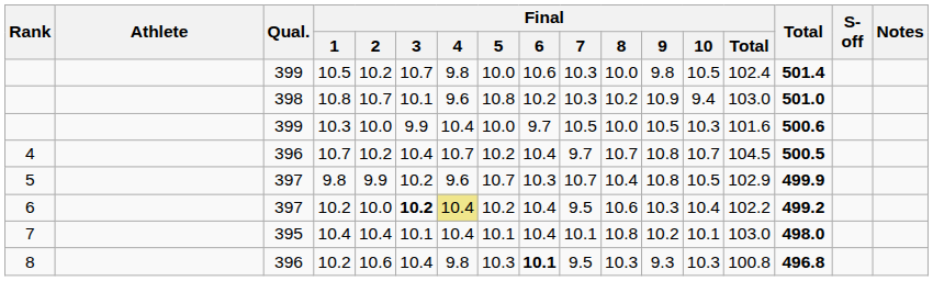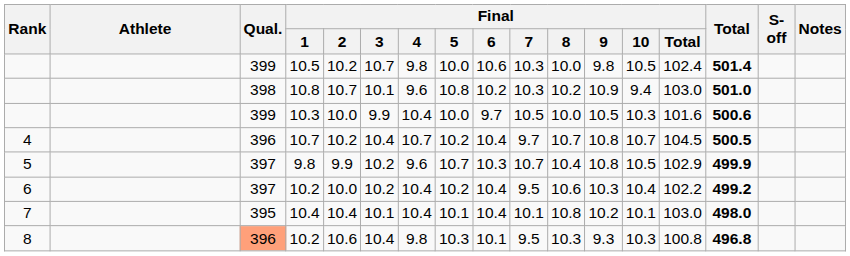6 / 10.2 | Final / 3: bold -> normal
6 / 10.2 | Final / 4: khaki background -> no background
8 / 10.2 | Qual.: no background -> lightsalmon background
8 / 10.2 | Final / 6: bold -> normal
